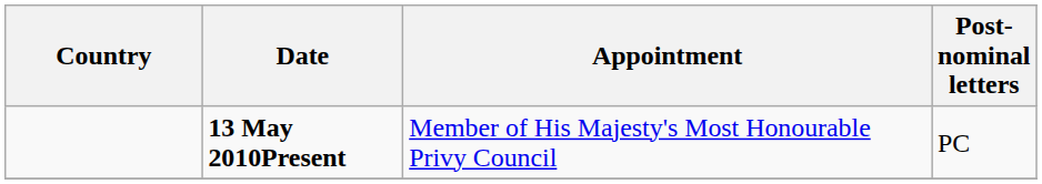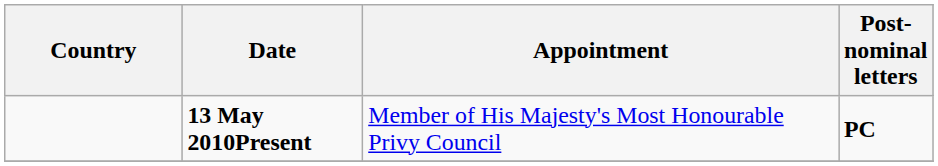13 May 2010Present | Post-nominal letters: normal -> bold
